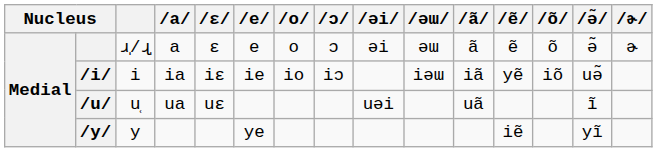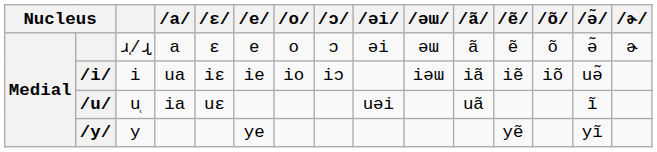/i/ | a: ia -> ua
/i/ | ẽ: yẽ -> iẽ
/u/ | a: ua -> ia
/y/ | ẽ: iẽ -> yẽ
